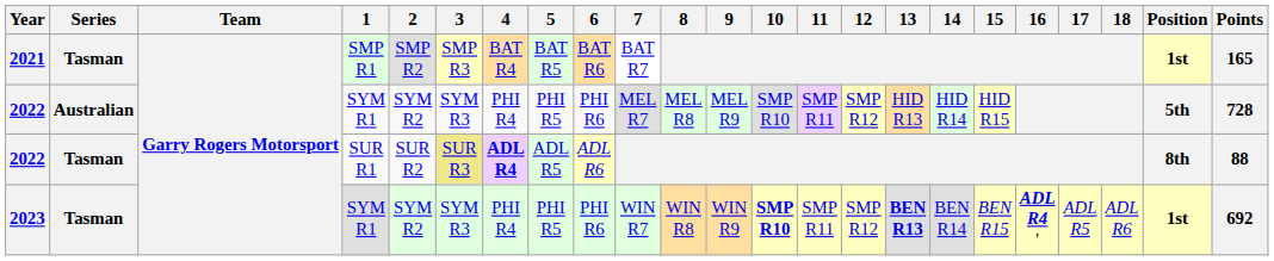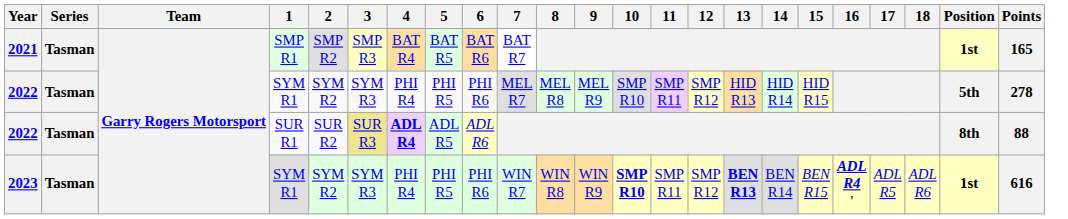2022 / SYM R1 | Series: Australian -> Tasman
2022 / SYM R1 | Points: 728 -> 278
2023 | Points: 692 -> 616
